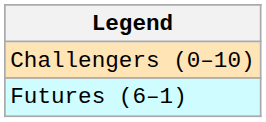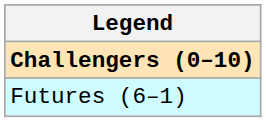row 2 | column 1: normal -> bold
